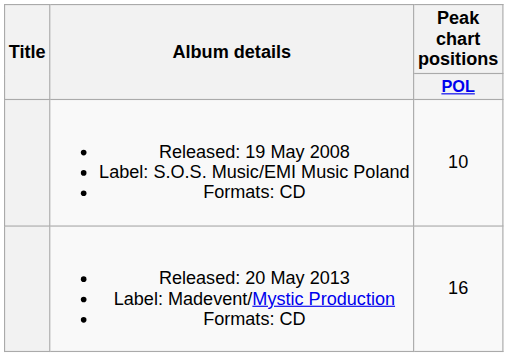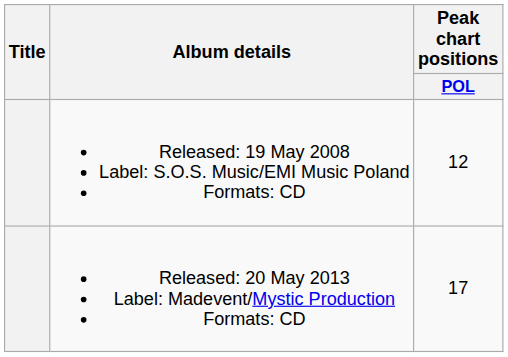row 3 | Peak chart positions / POL: 10 -> 12
row 4 | Peak chart positions / POL: 16 -> 17
